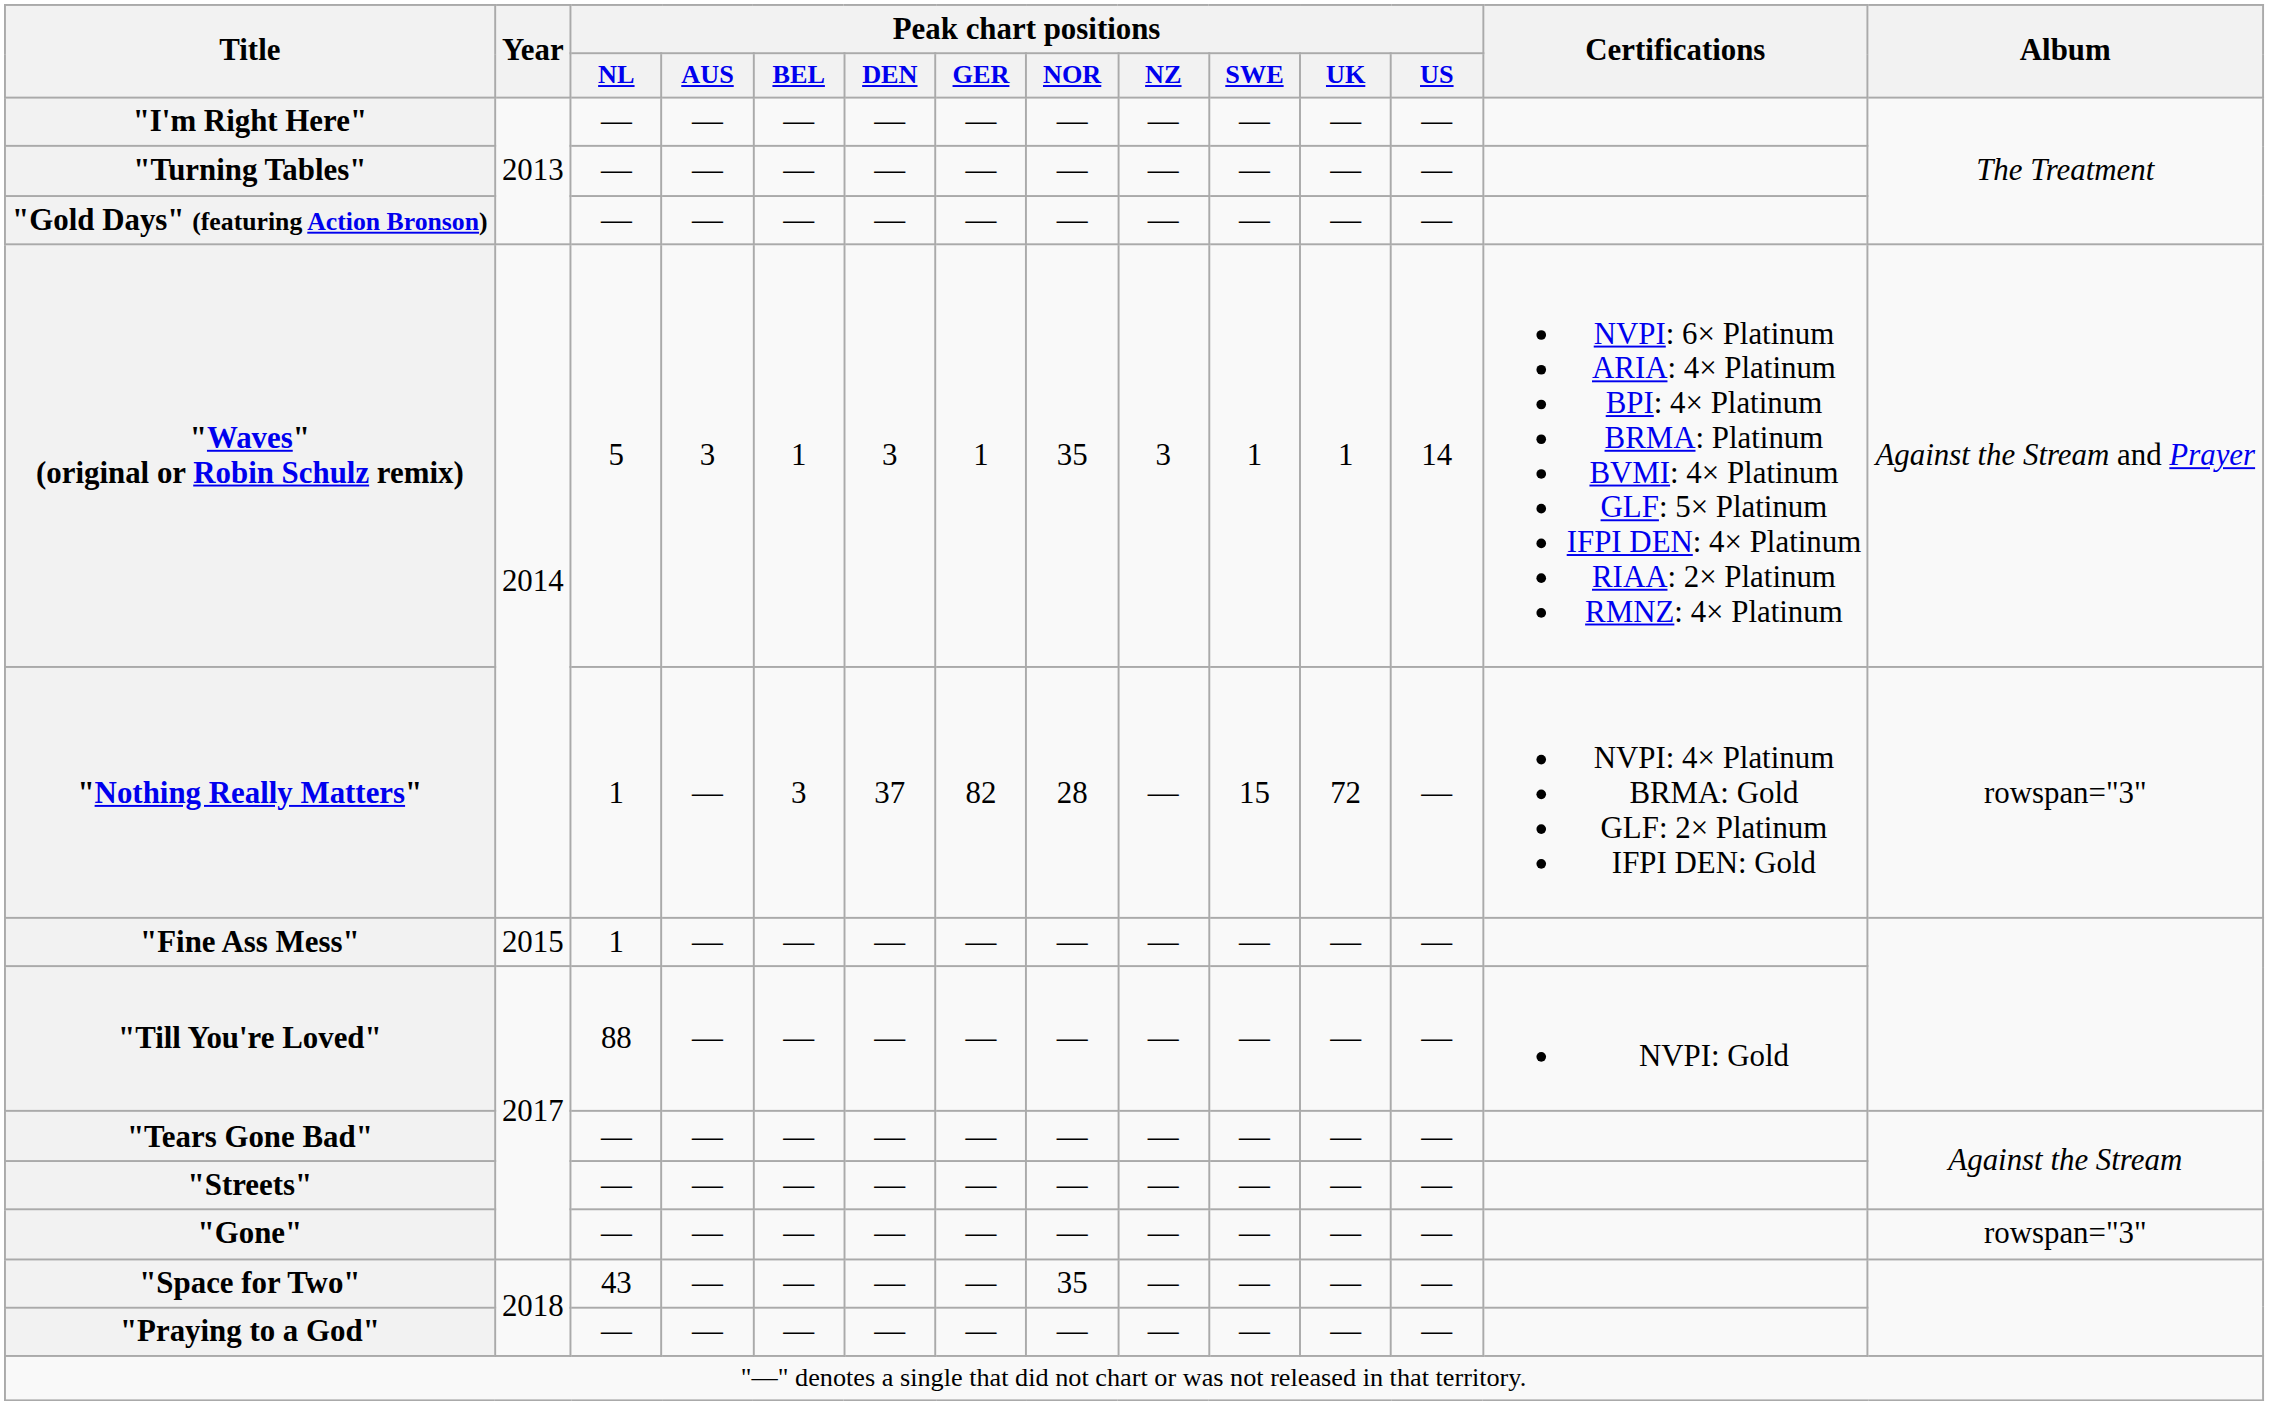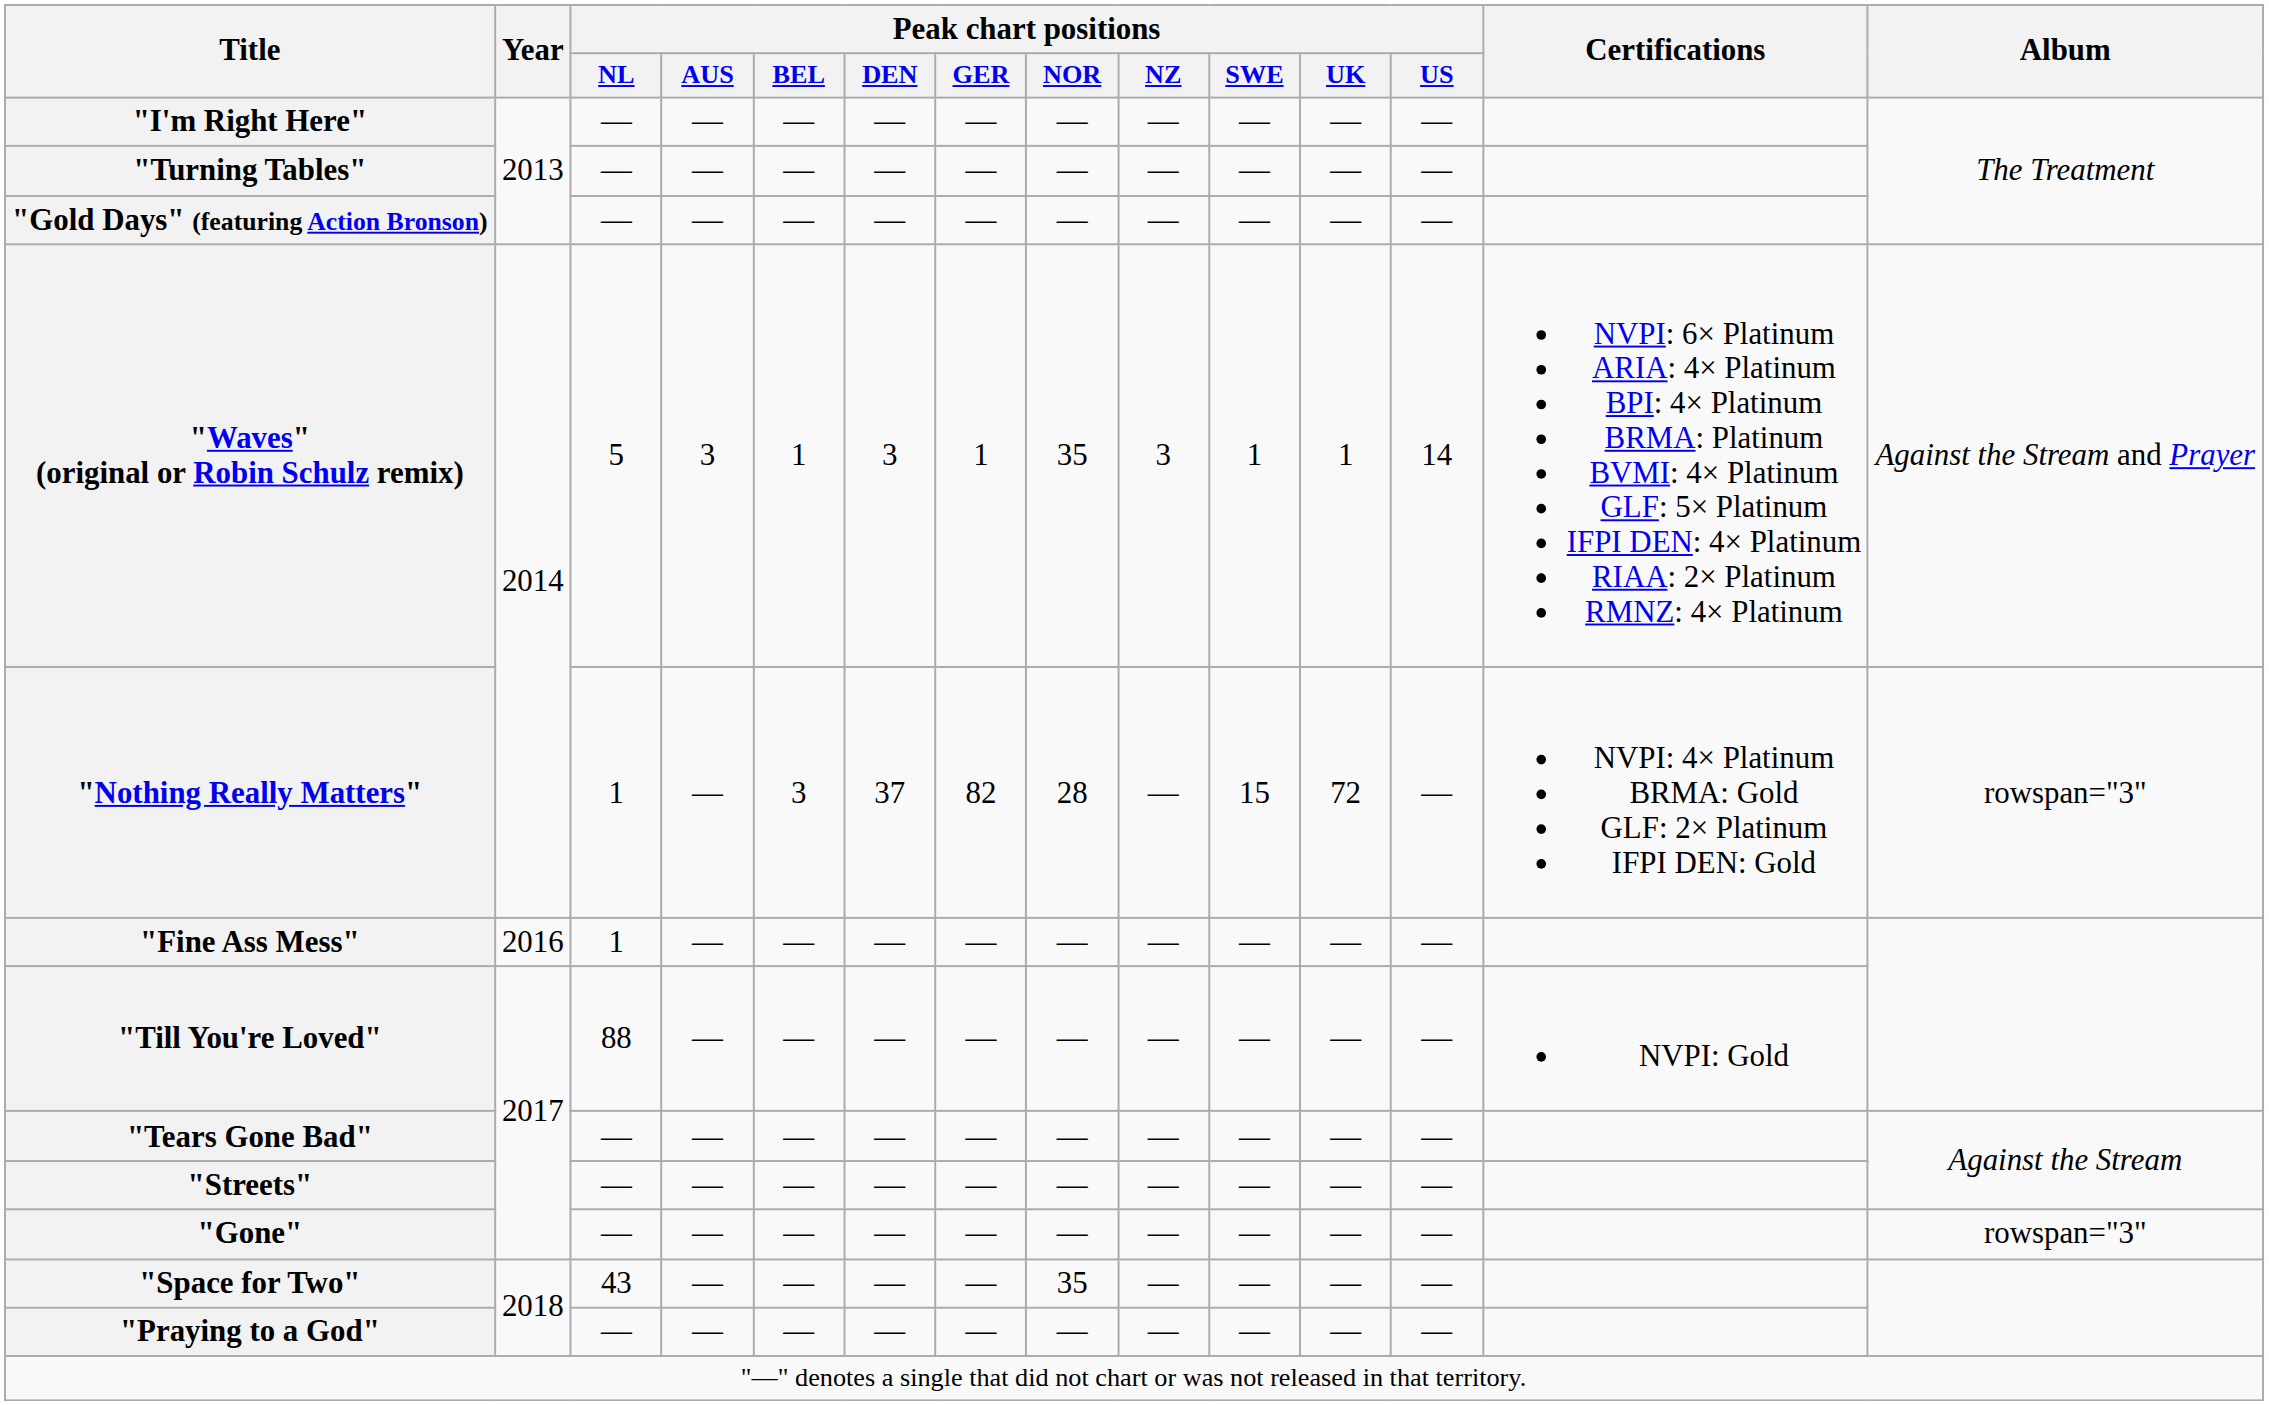"Fine Ass Mess" | Year: 2015 -> 2016
